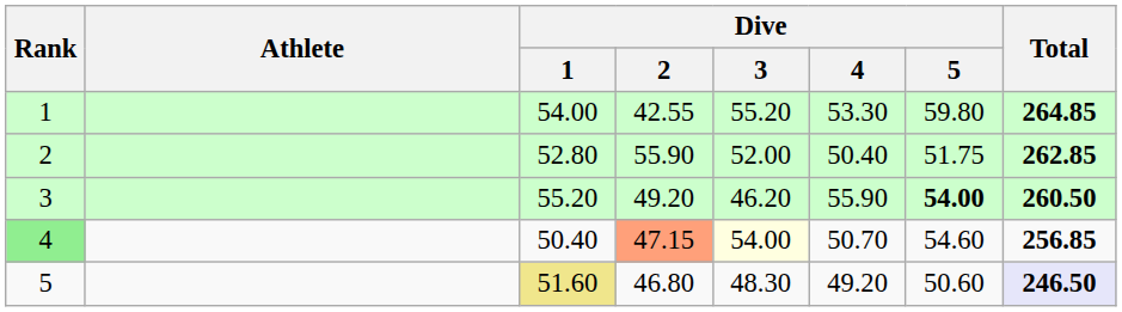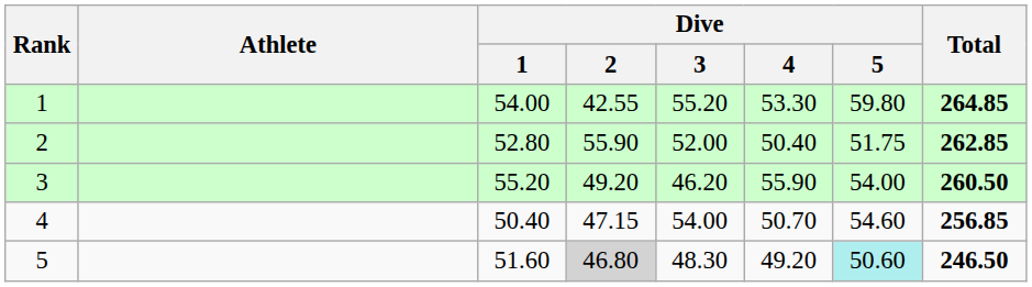row 5 | Dive / 5: bold -> normal
row 6 | Rank: lightgreen background -> no background
row 6 | Dive / 2: lightsalmon background -> no background
row 6 | Dive / 3: lightyellow background -> no background
row 7 | Dive / 1: khaki background -> no background
row 7 | Dive / 2: no background -> lightgrey background
row 7 | Dive / 5: no background -> paleturquoise background
row 7 | Total: lavender background -> no background
